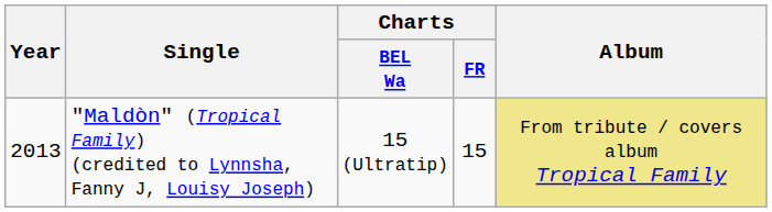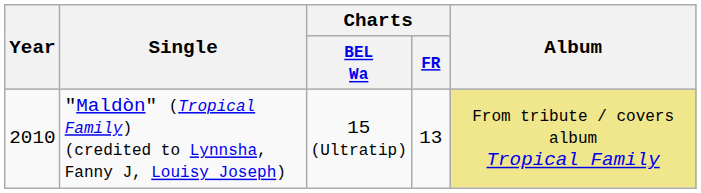row 3 | Year: 2013 -> 2010
row 3 | Charts / FR: 15 -> 13
